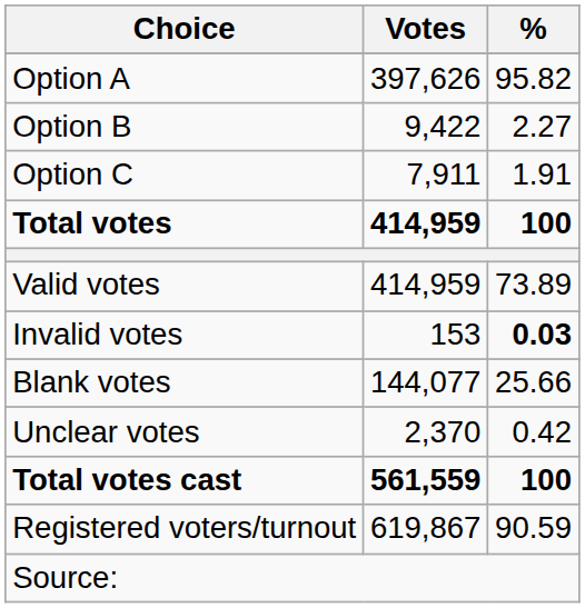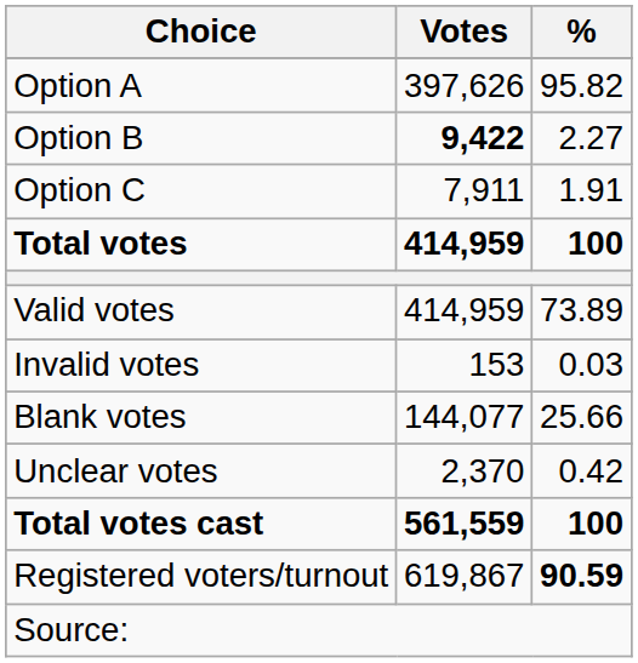Option B | Votes: normal -> bold
Invalid votes | %: bold -> normal
Registered voters/turnout | %: normal -> bold
